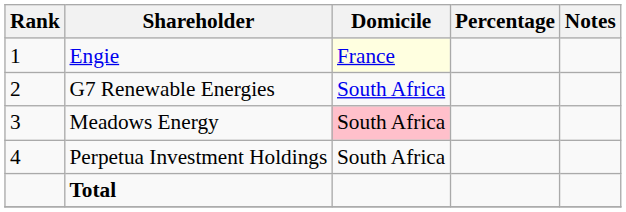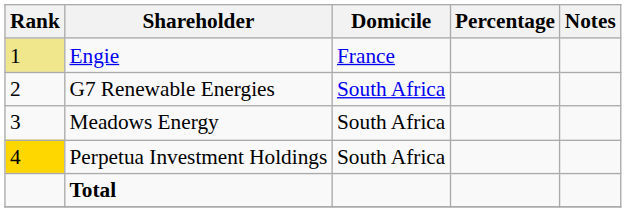Engie | Rank: no background -> khaki background
Engie | Domicile: lightyellow background -> no background
Meadows Energy | Domicile: pink background -> no background
Perpetua Investment Holdings | Rank: no background -> gold background
